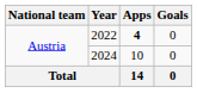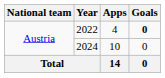2022 | Apps: bold -> normal
2022 | Goals: normal -> bold
